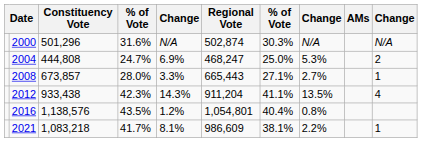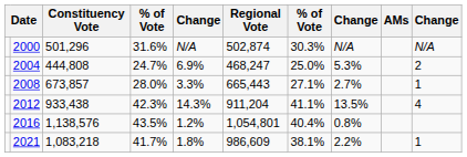2021 | column 5: 8.1% -> 1.8%
